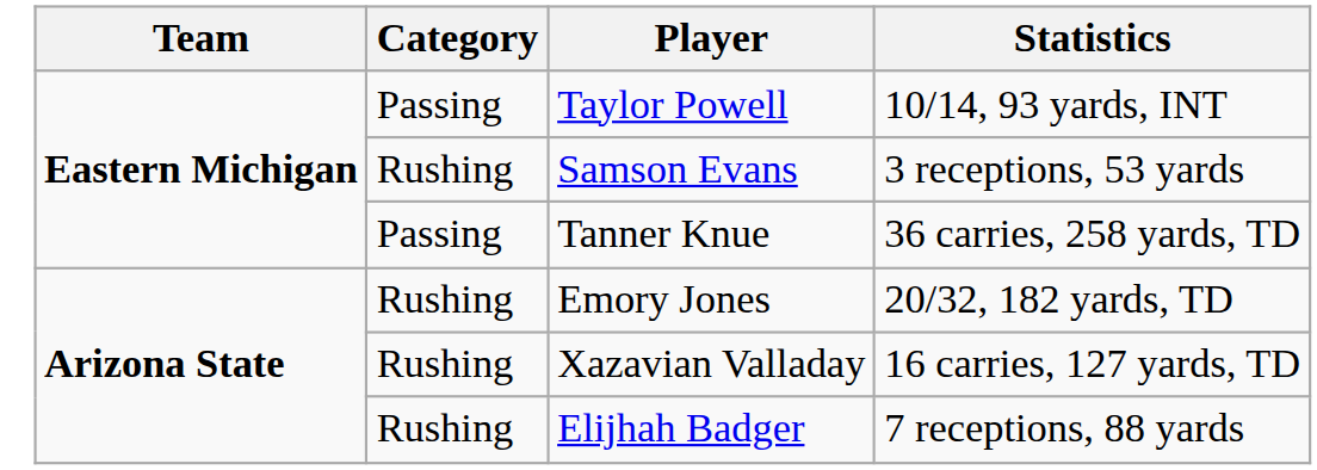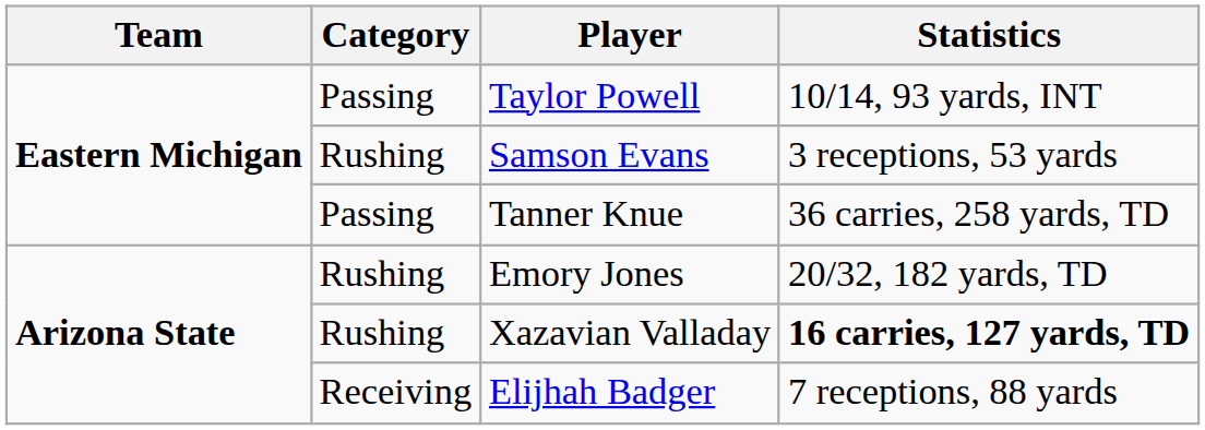Xazavian Valladay | Statistics: normal -> bold
Elijhah Badger | Category: Rushing -> Receiving
